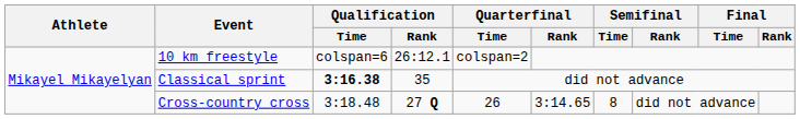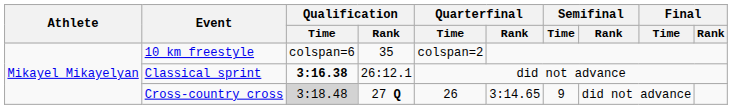10 km freestyle | Qualification / Rank: 26:12.1 -> 35
Classical sprint | Qualification / Rank: 35 -> 26:12.1
Cross-country cross | Qualification / Time: no background -> lightgrey background
Cross-country cross | Semifinal / Time: 8 -> 9
